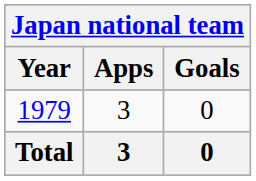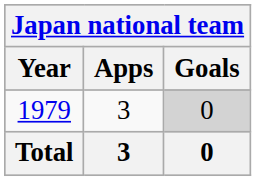1979 | Goals: no background -> lightgrey background
